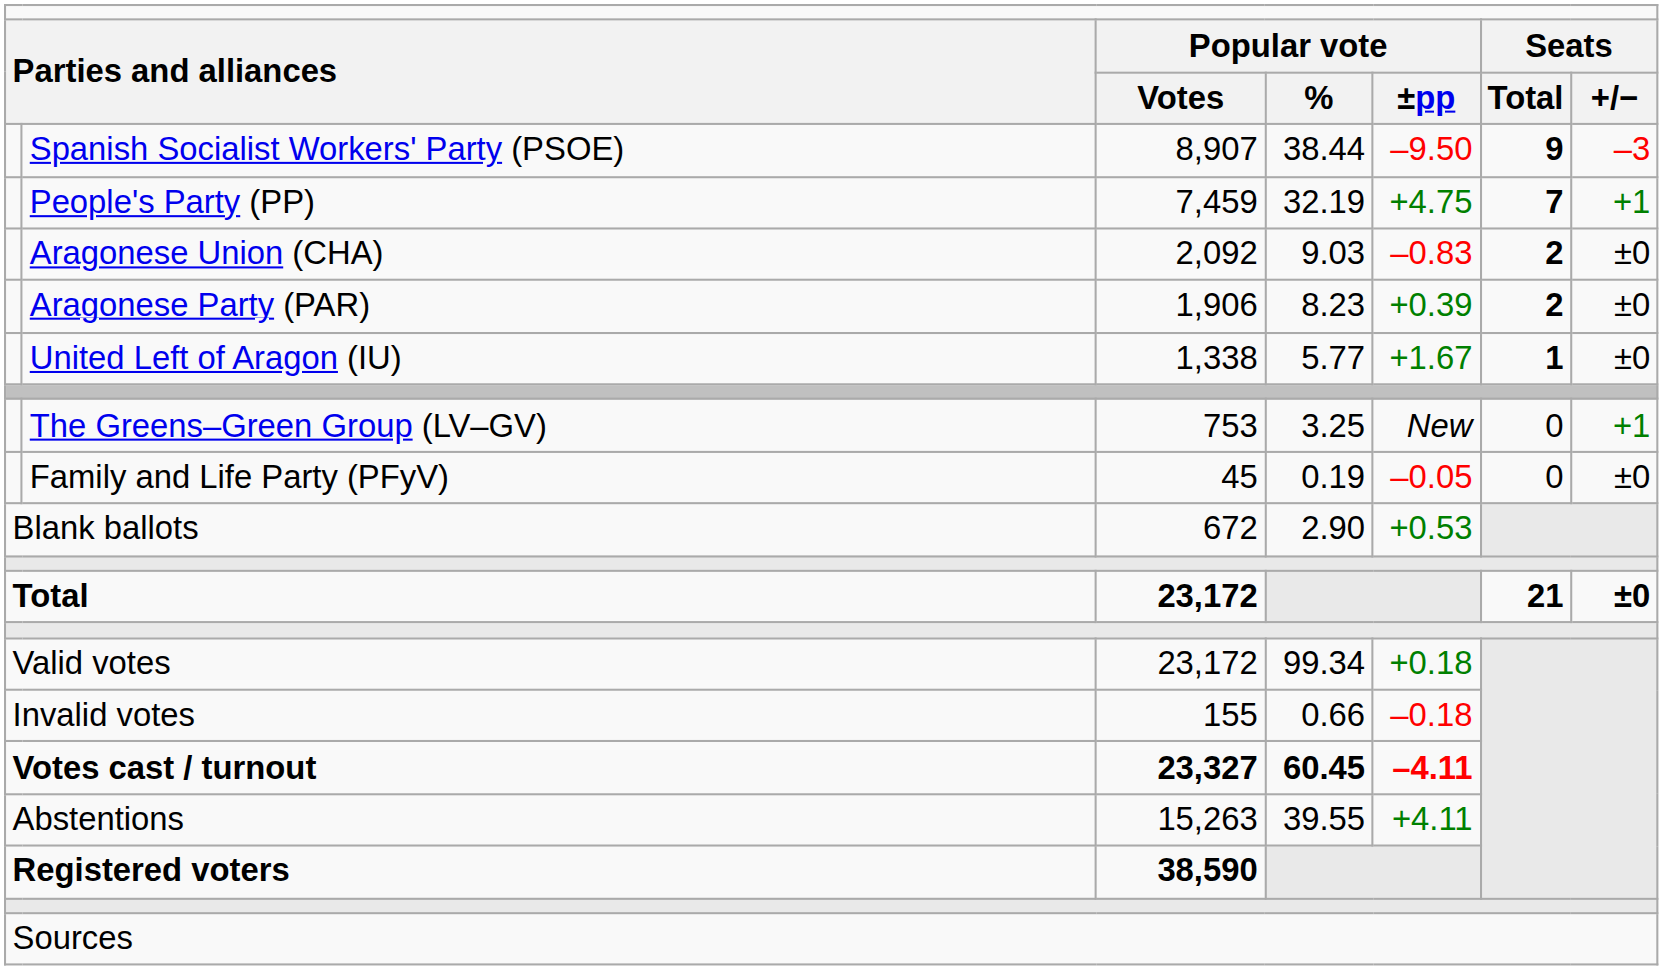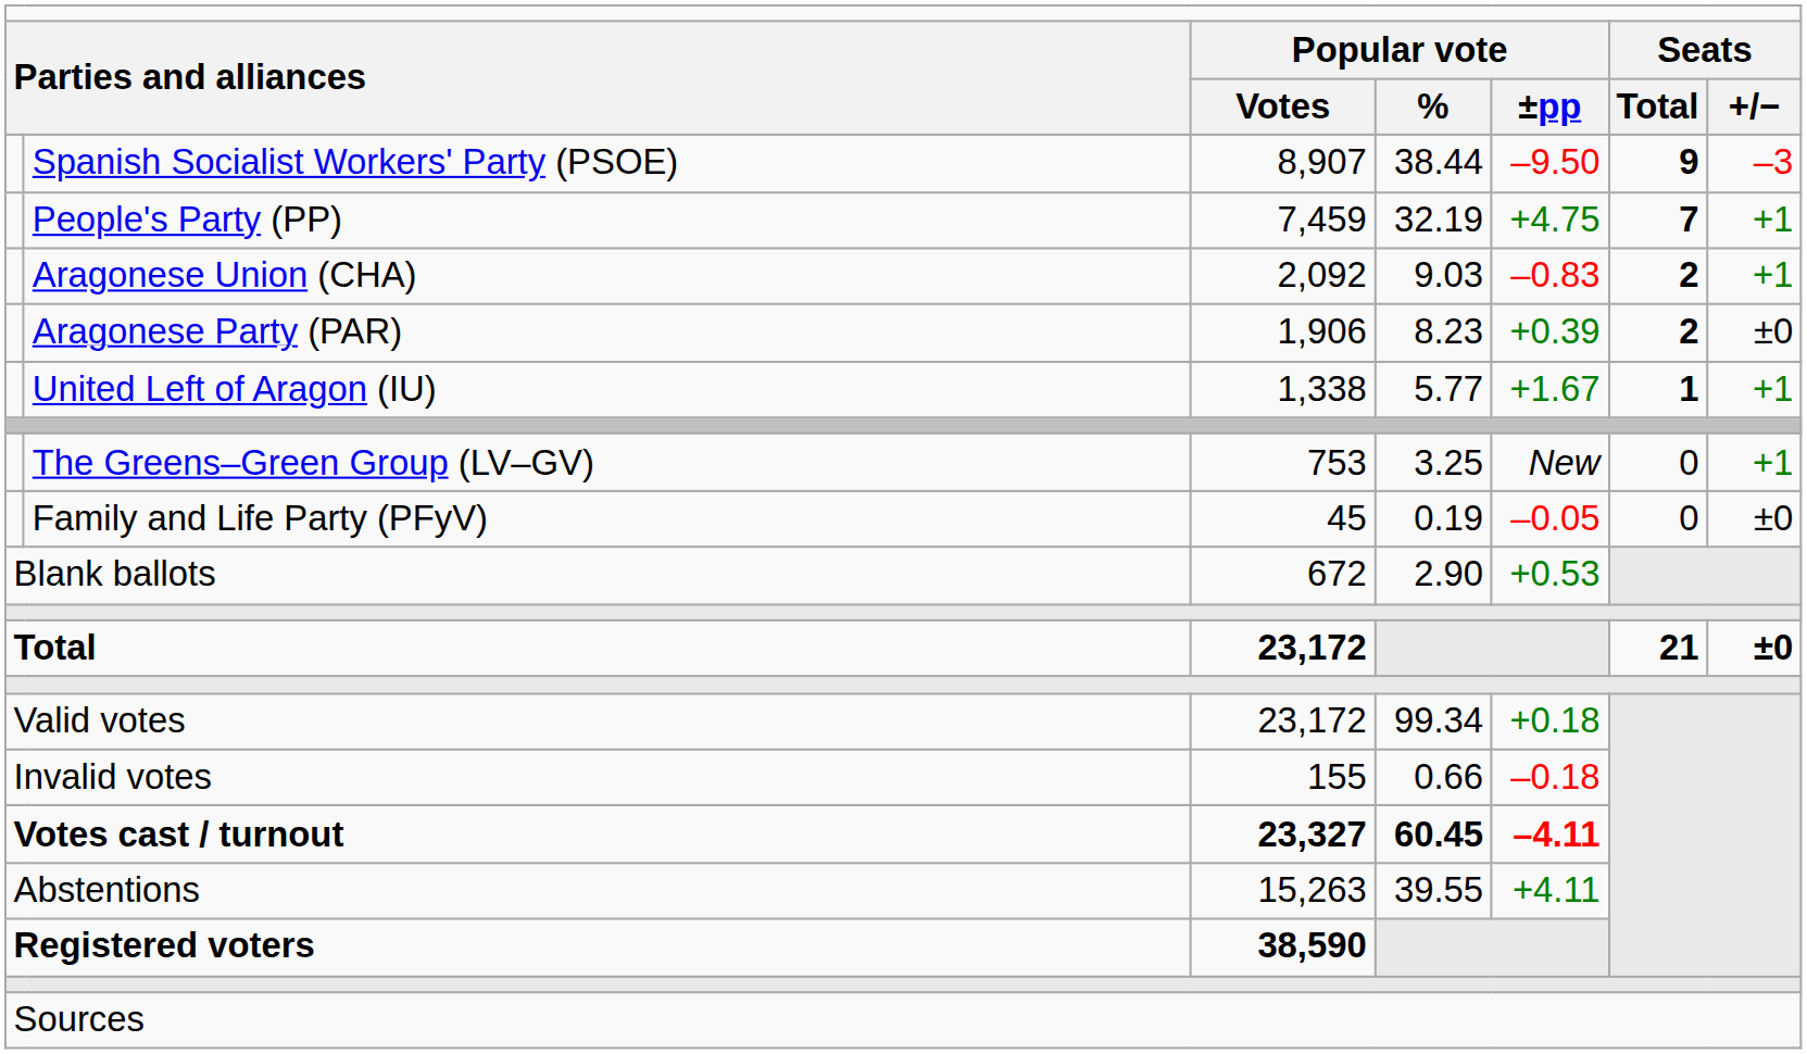Aragonese Union (CHA) | column 7: ±0 -> +1
United Left of Aragon (IU) | column 7: ±0 -> +1
